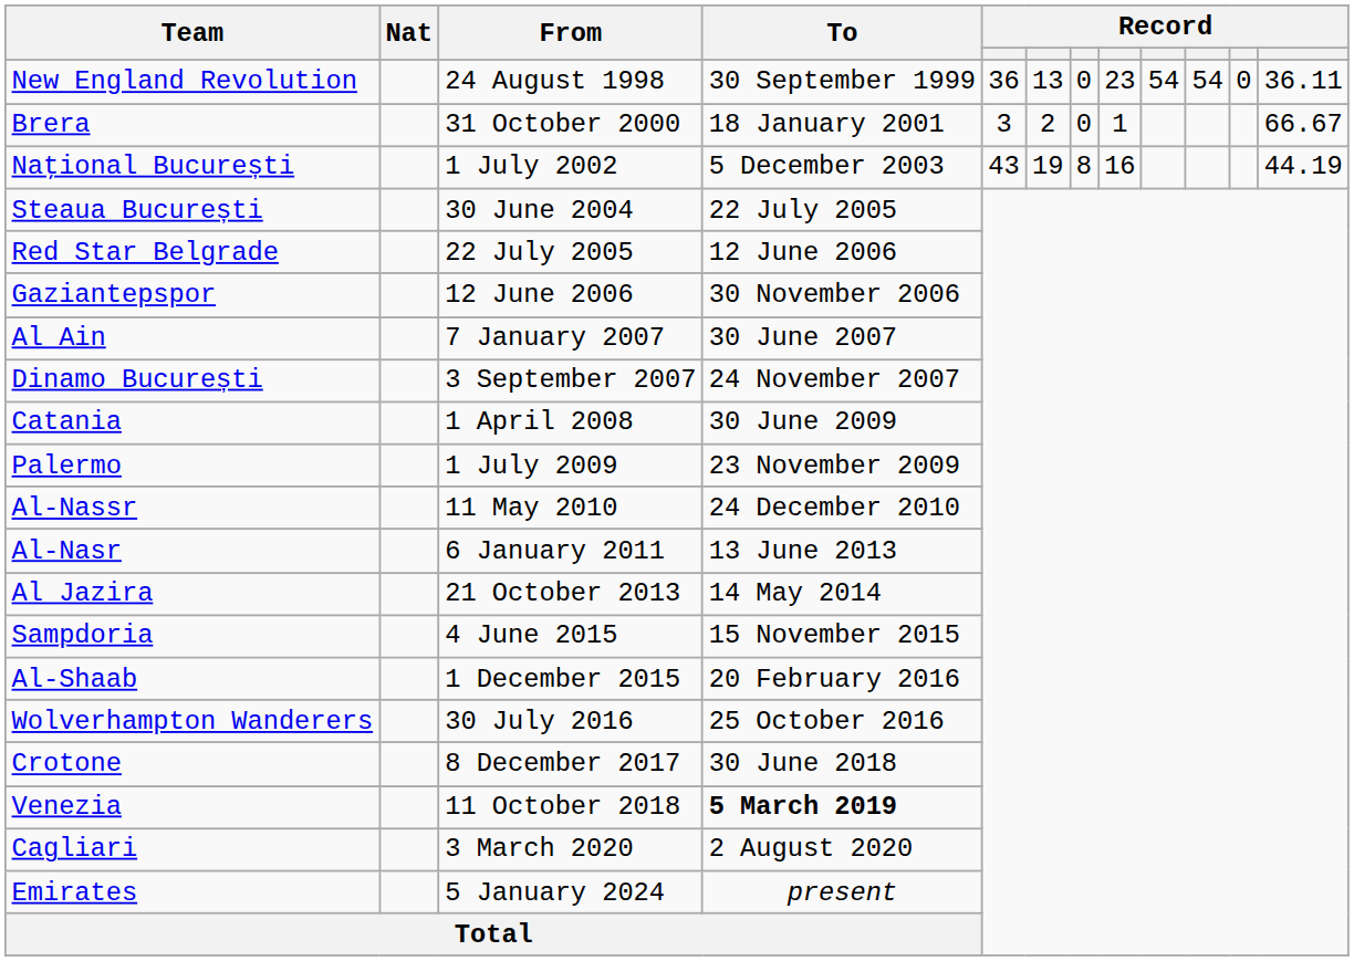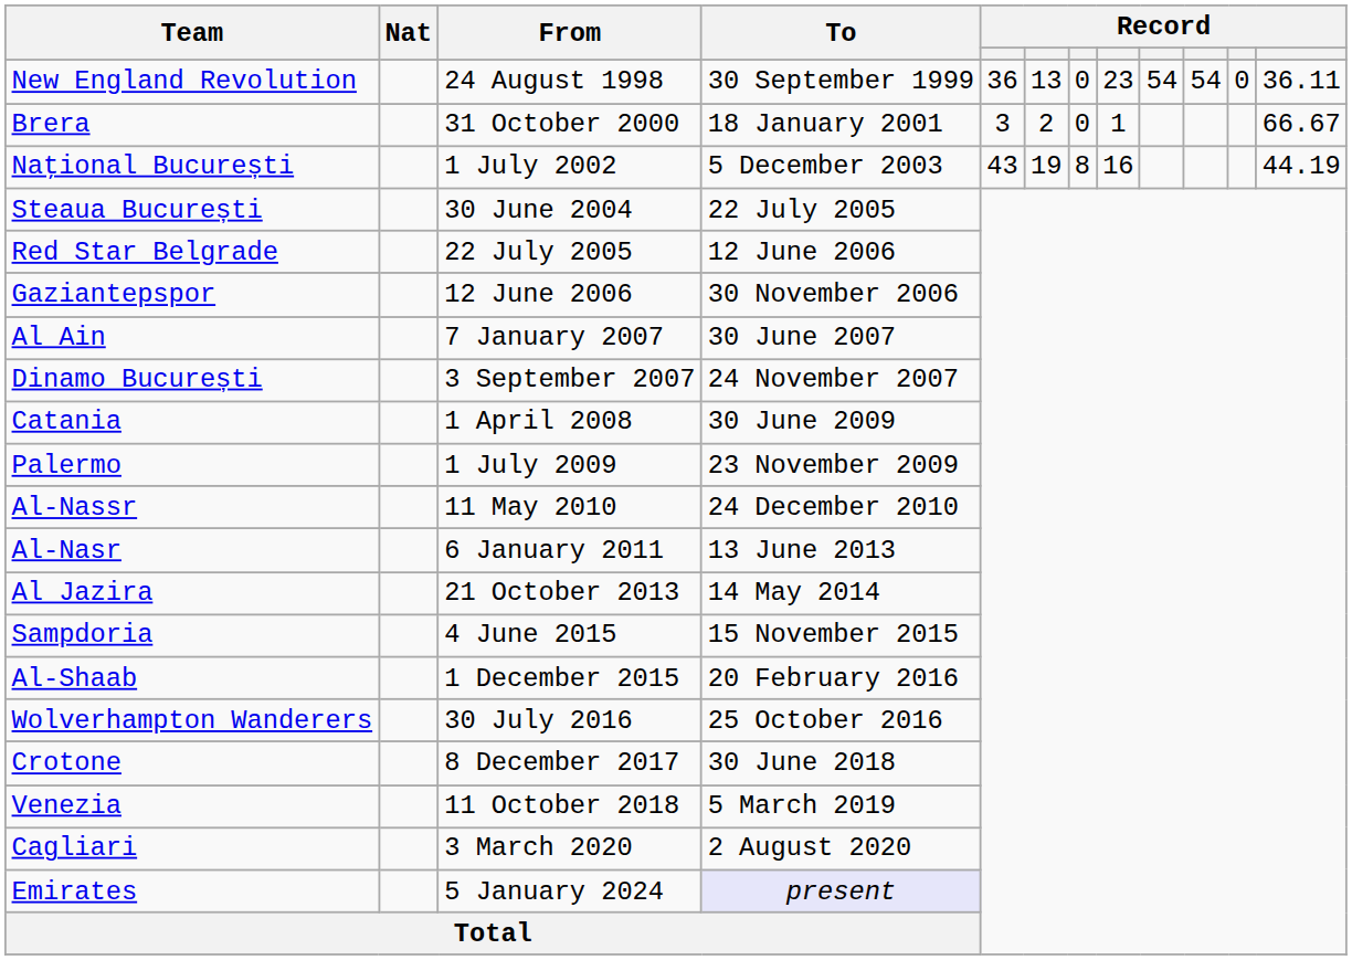Venezia | To: bold -> normal
Emirates | To: no background -> lavender background
